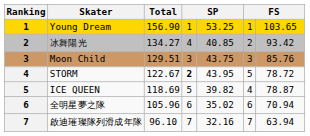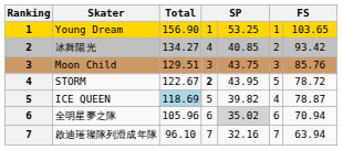ICE QUEEN | Total: no background -> lightblue background
全明星夢之隊 | column 5: no background -> lightgrey background
